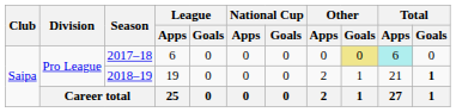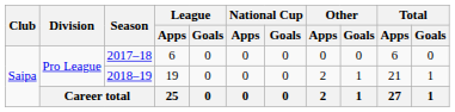2017–18 | Other / Goals: khaki background -> no background
2017–18 | Total / Apps: paleturquoise background -> no background
2018–19 | Total / Goals: bold -> normal
